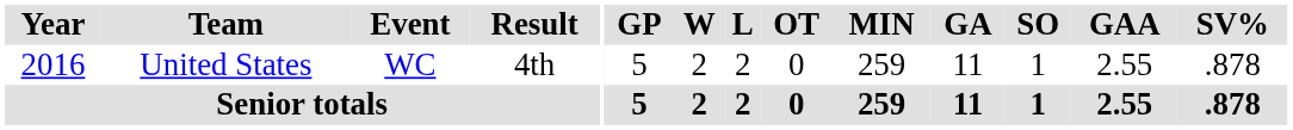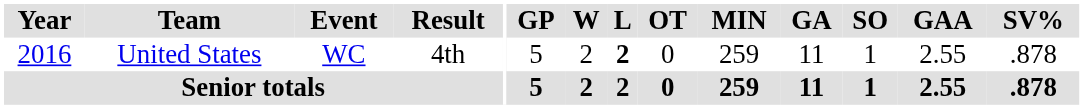United States | L: normal -> bold
